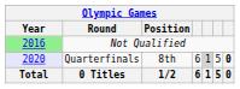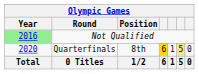Quarterfinals | Year: lavender background -> no background
Quarterfinals | column 4: no background -> gold background
Quarterfinals | column 5: lightgrey background -> no background
Quarterfinals | column 6: no background -> khaki background
Quarterfinals | column 7: bold -> normal
